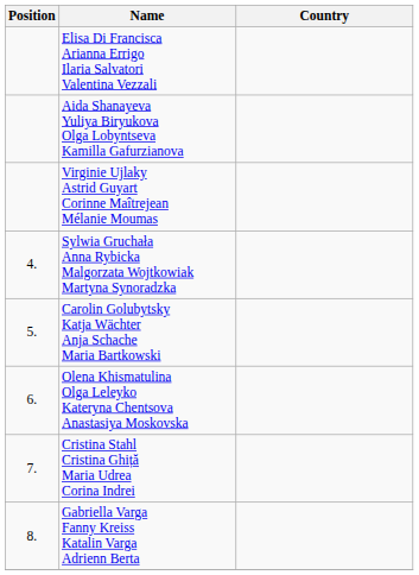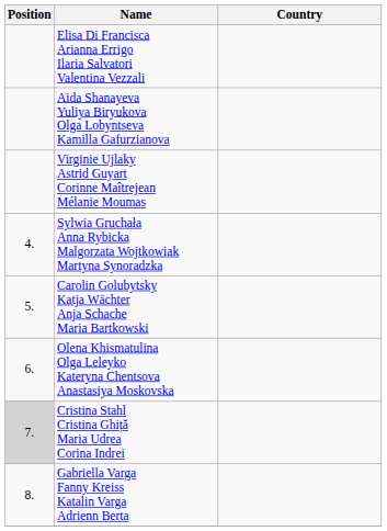Cristina Stahl Cristina Ghiță Maria Udrea Corina Indrei | Position: no background -> lightgrey background
